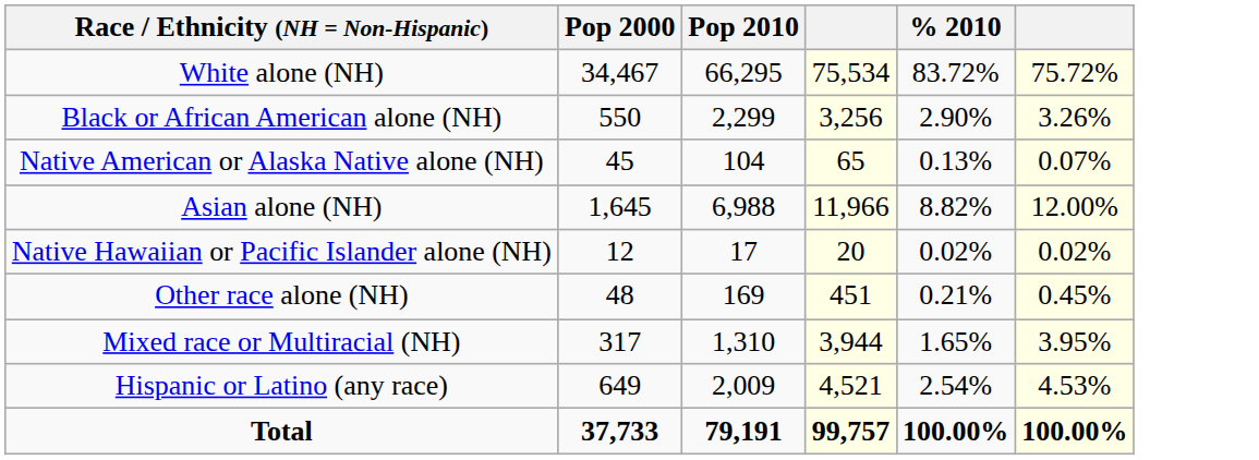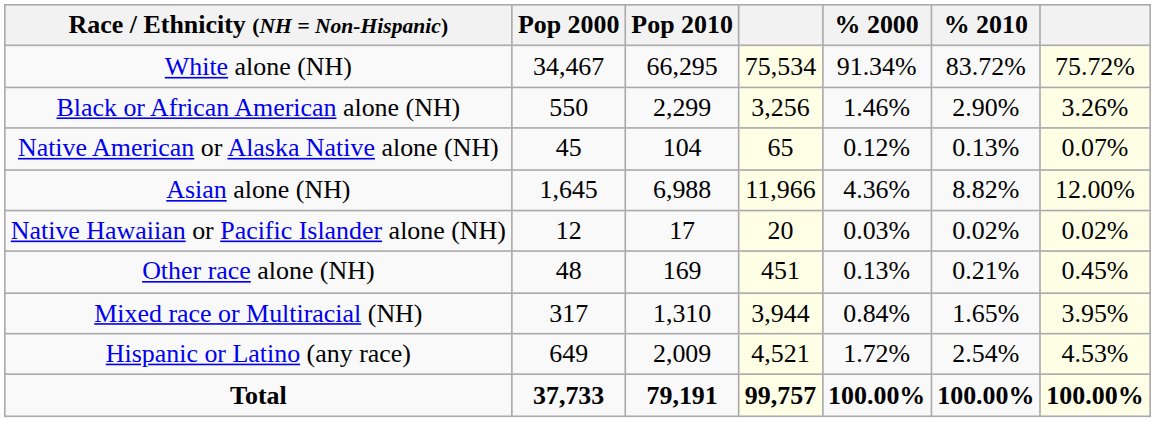+ column: % 2000 | 91.34% | 1.46% | 0.12% | 4.36% | 0.03% | 0.13% | 0.84% | 1.72% | 100.00%
